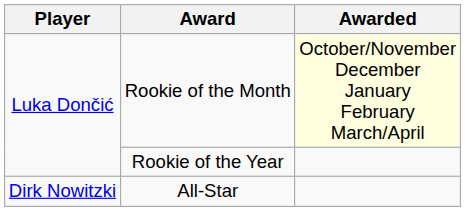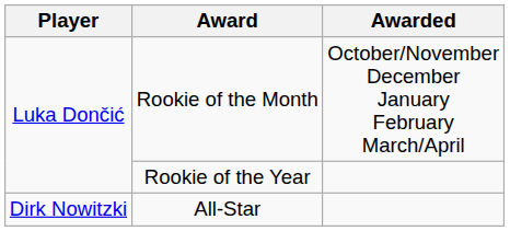Rookie of the Month | Awarded: lightyellow background -> no background
